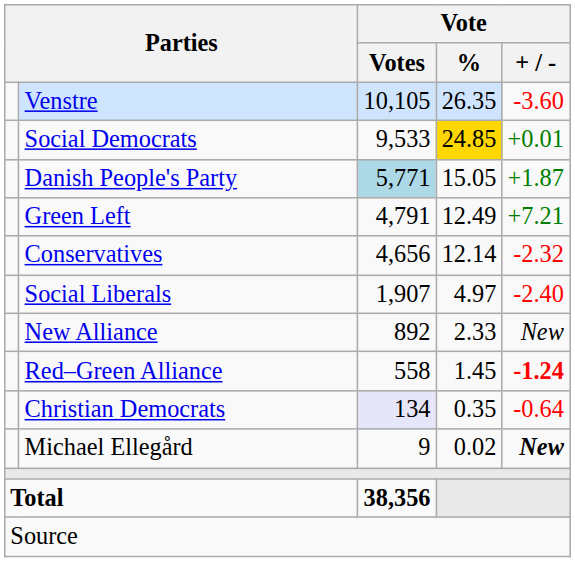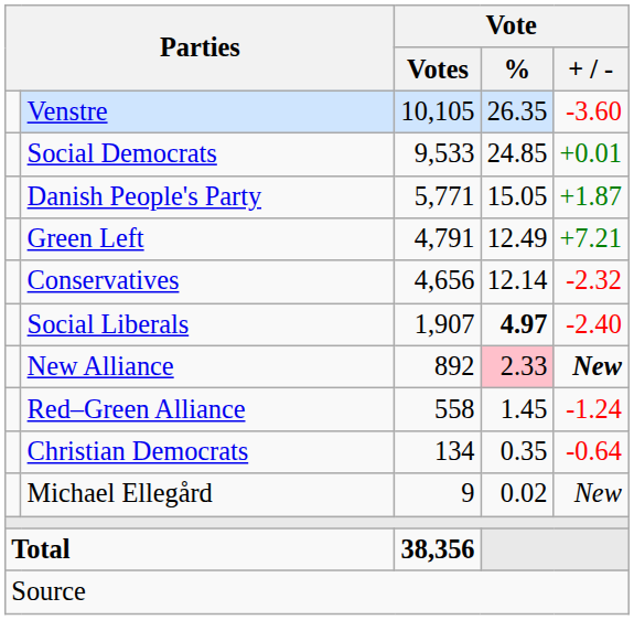Social Democrats | Vote / %: gold background -> no background
Danish People's Party | Vote / Votes: lightblue background -> no background
Social Liberals | Vote / %: normal -> bold
New Alliance | Vote / %: no background -> pink background
New Alliance | Vote / + / -: normal -> bold
Red–Green Alliance | Vote / + / -: bold -> normal
Christian Democrats | Vote / Votes: lavender background -> no background
Michael Ellegård | Vote / + / -: bold -> normal
